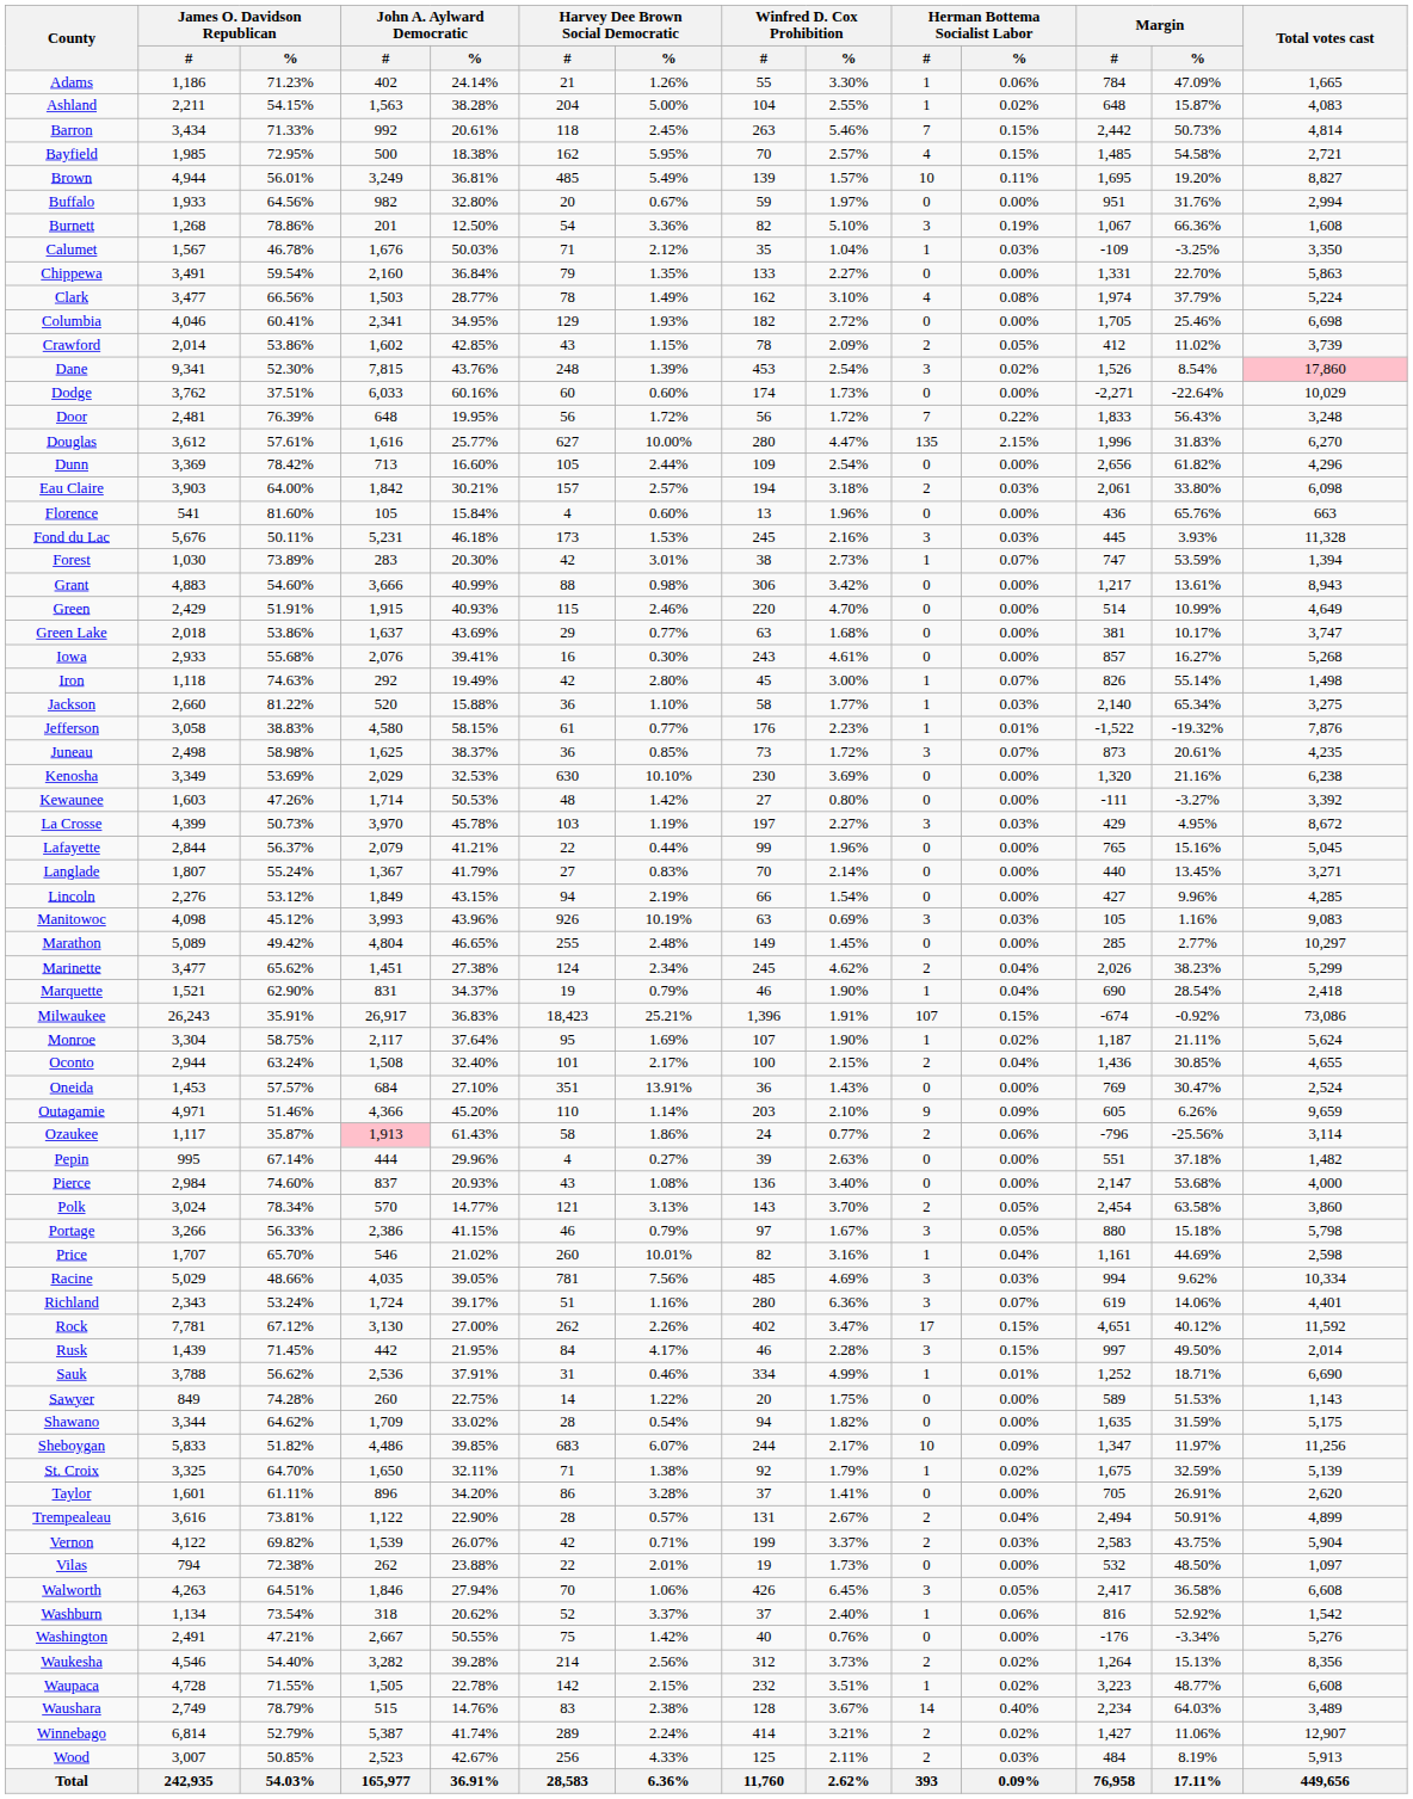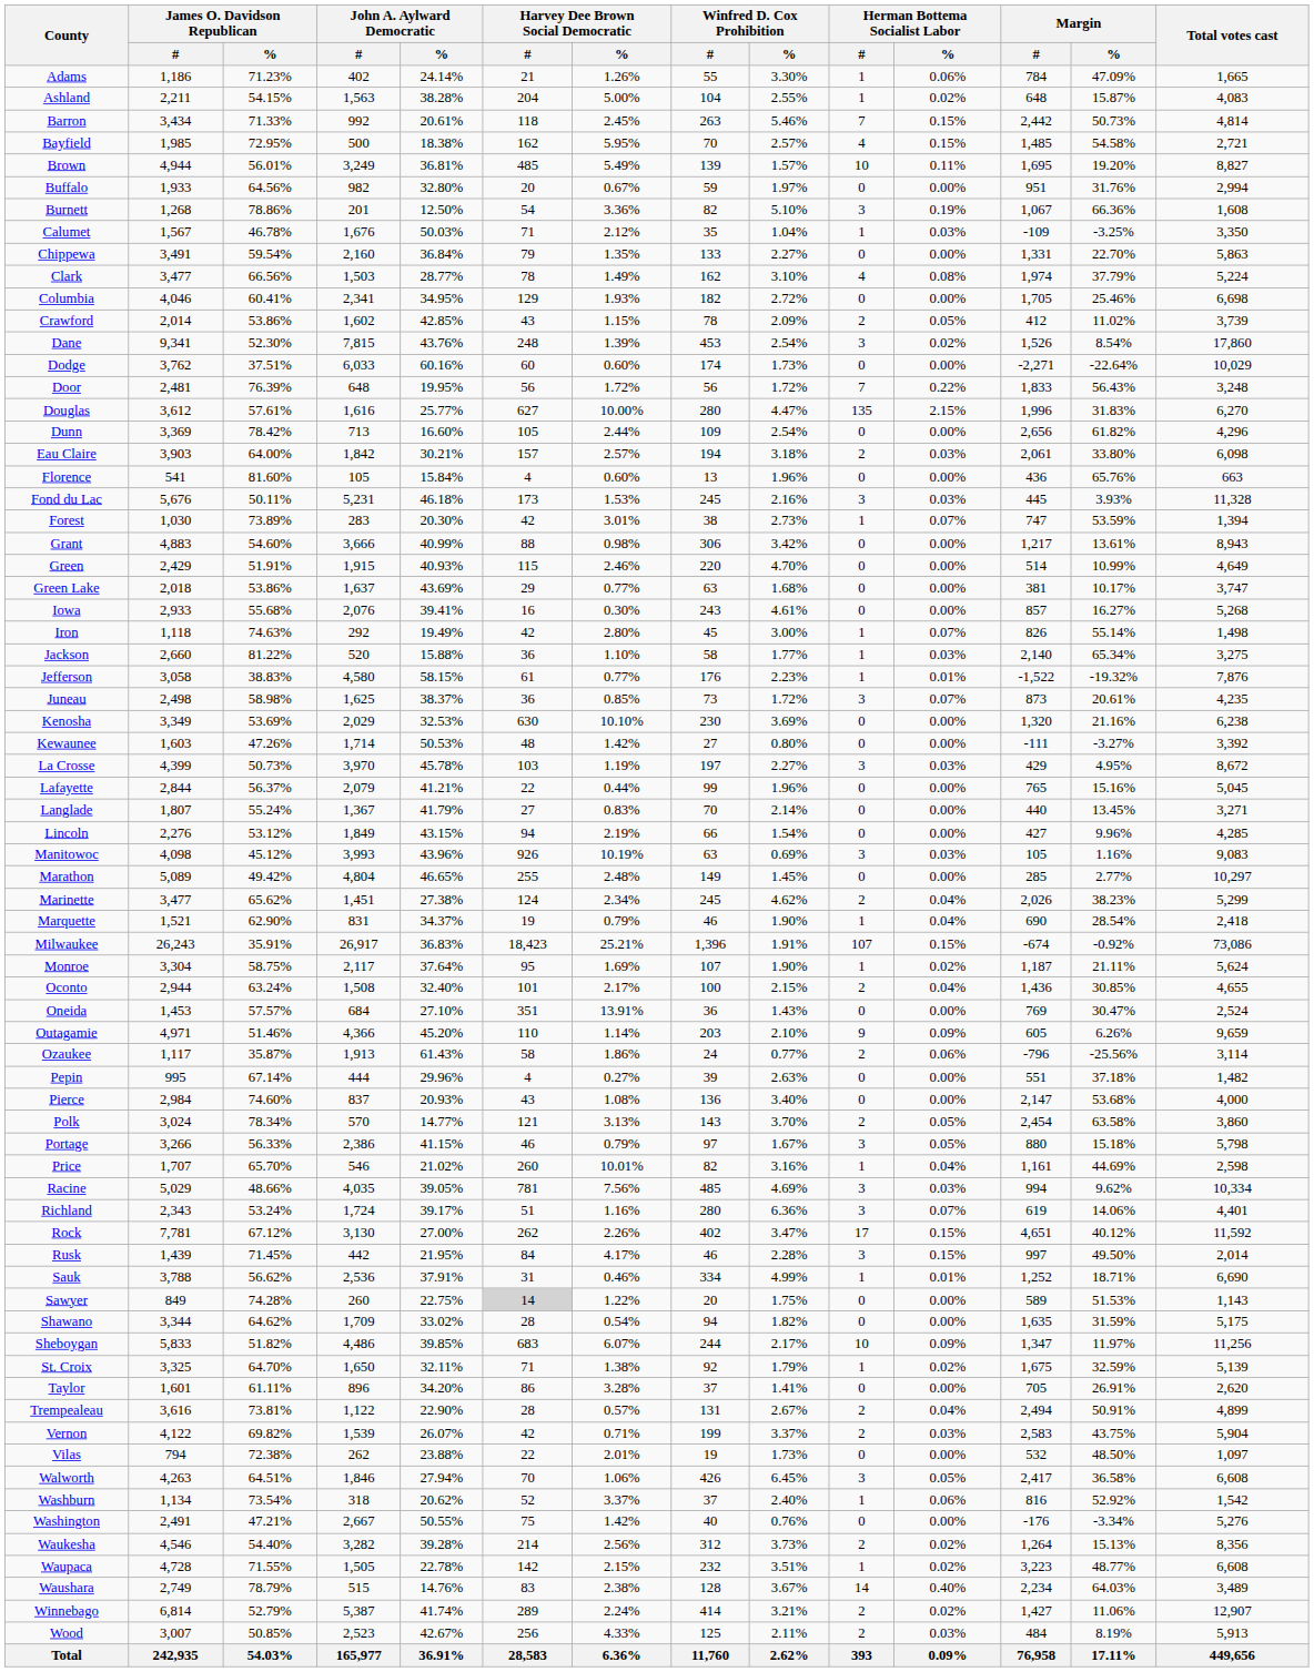Dane | Total votes cast: pink background -> no background
Ozaukee | John A. Aylward Democratic / #: pink background -> no background
Sawyer | Harvey Dee Brown Social Democratic / #: no background -> lightgrey background
